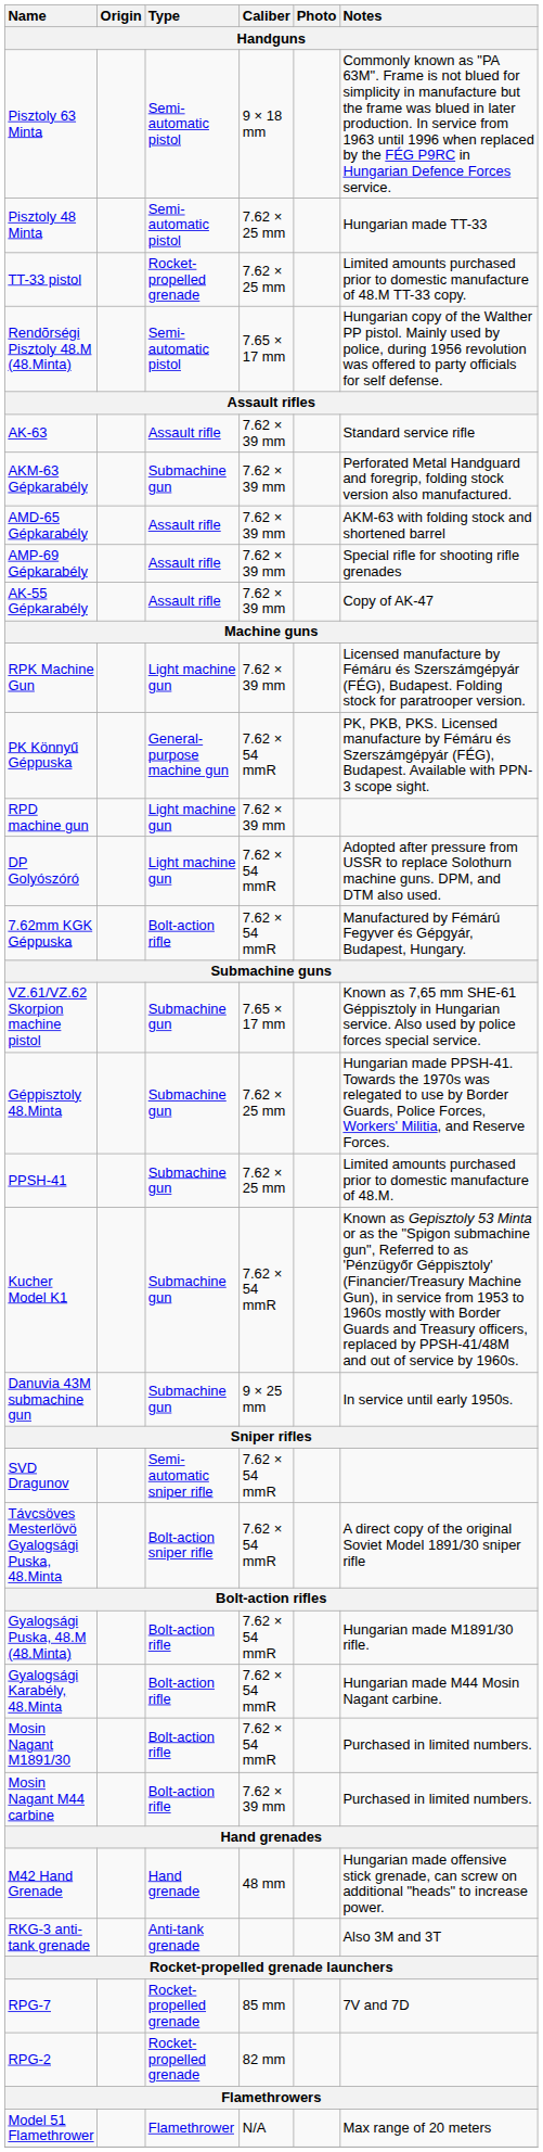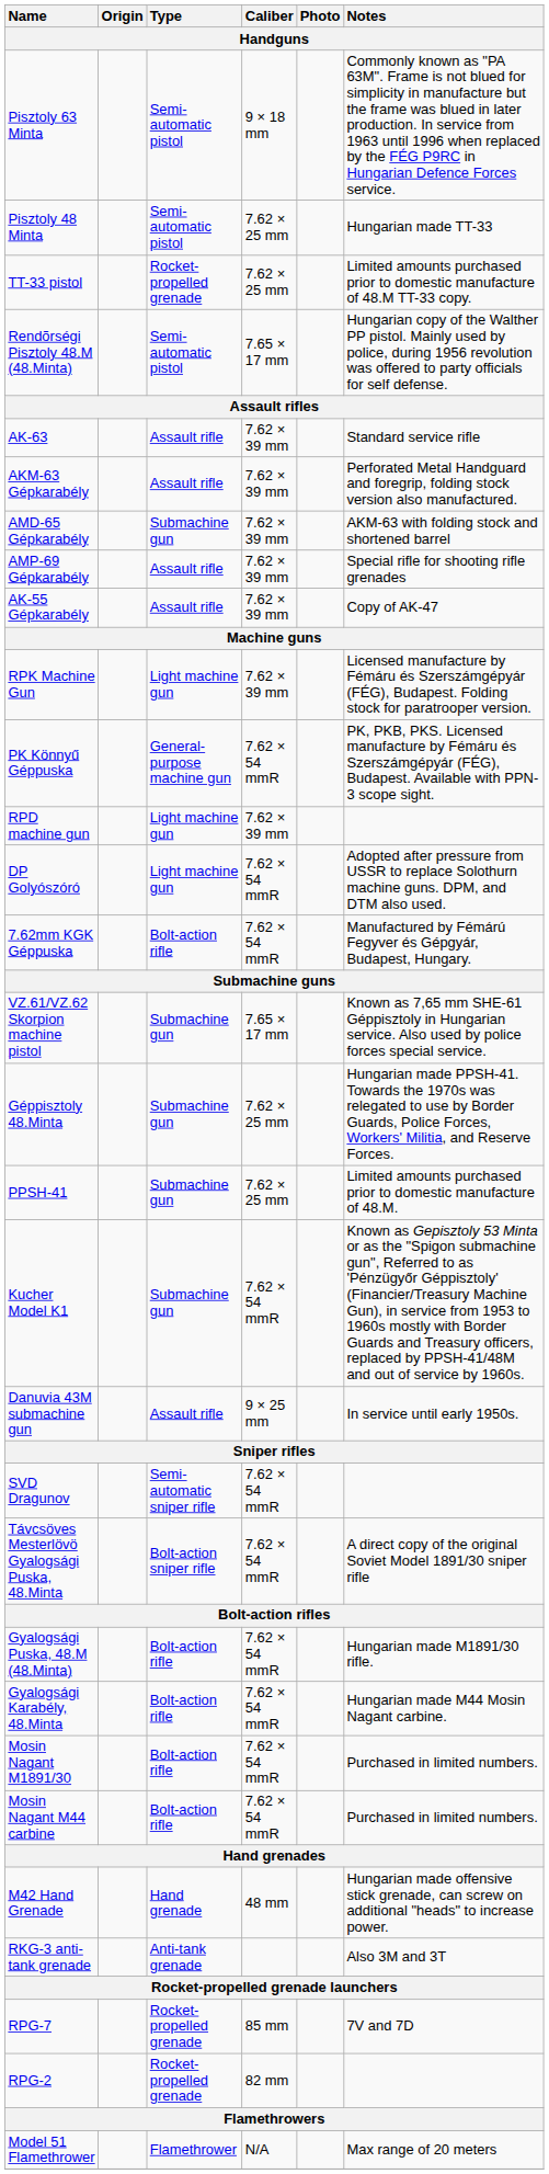AKM-63 Gépkarabély | Type: Submachine gun -> Assault rifle
AMD-65 Gépkarabély | Type: Assault rifle -> Submachine gun
Danuvia 43M submachine gun | Type: Submachine gun -> Assault rifle
Mosin Nagant M44 carbine | Caliber: 7.62 × 39 mm -> 7.62 × 54 mmR
